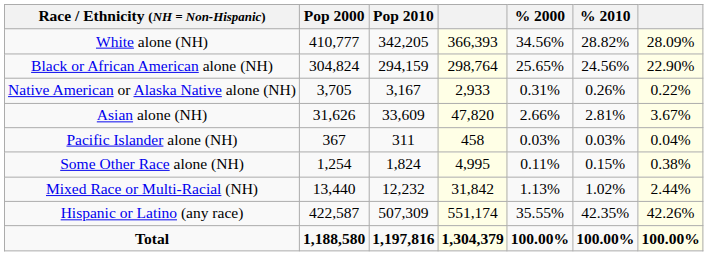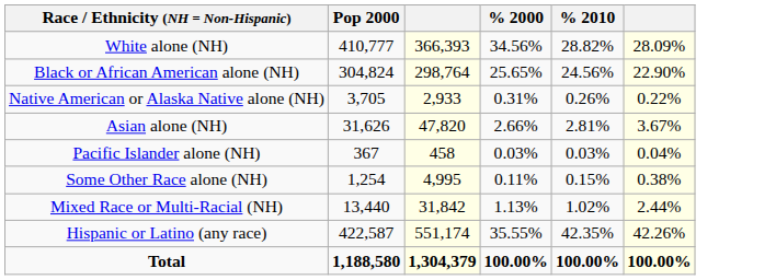- column: Pop 2010 | 342,205 | 294,159 | 3,167 | 33,609 | 311 | 1,824 | 12,232 | 507,309 | 1,197,816
